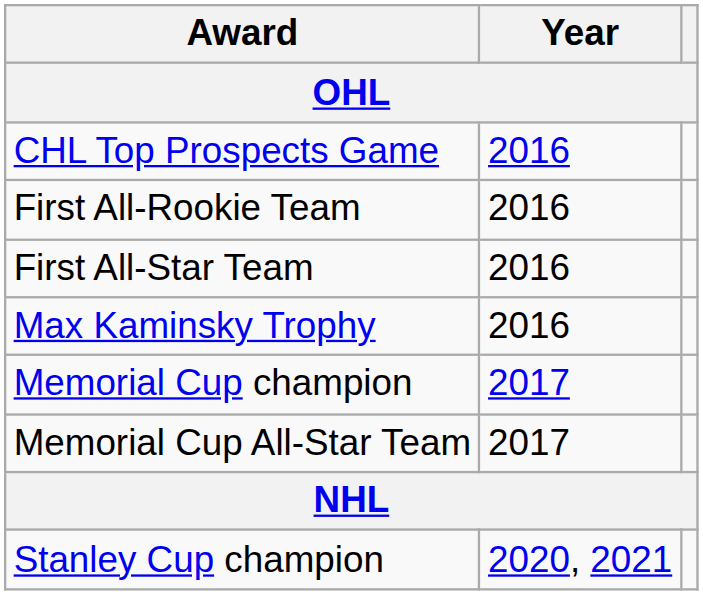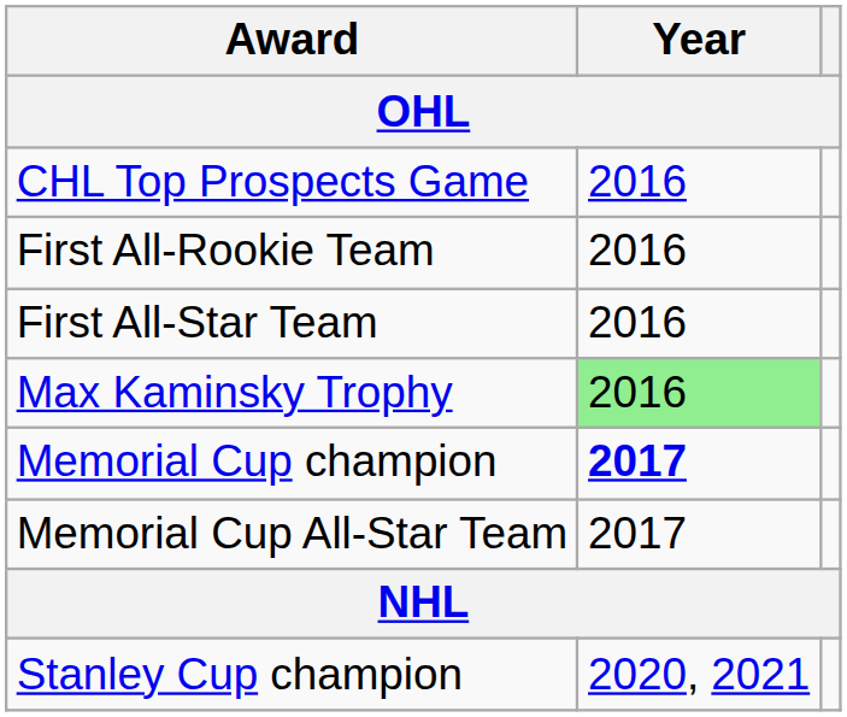Max Kaminsky Trophy | Year: no background -> lightgreen background
Memorial Cup champion | Year: normal -> bold
